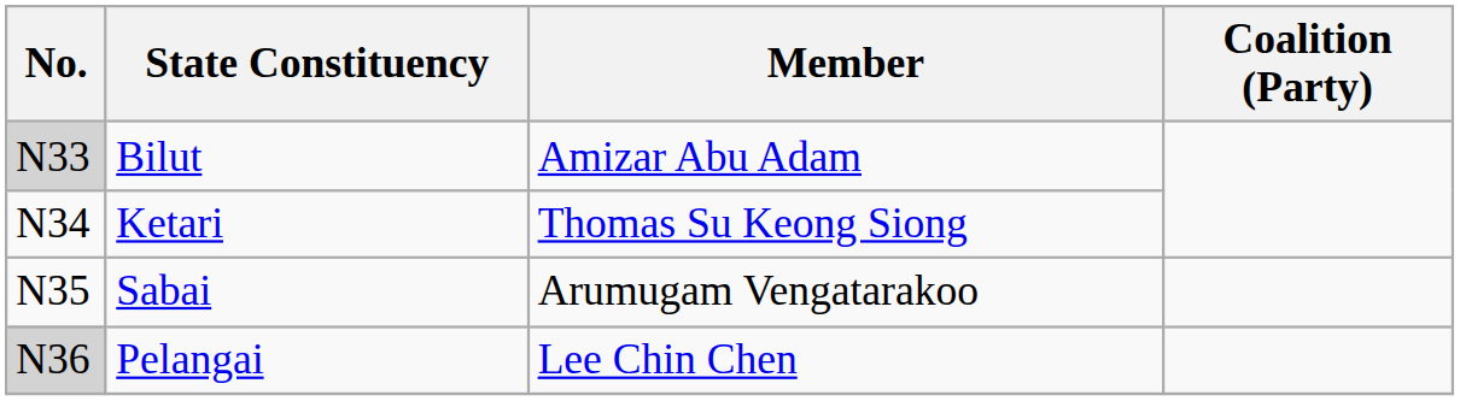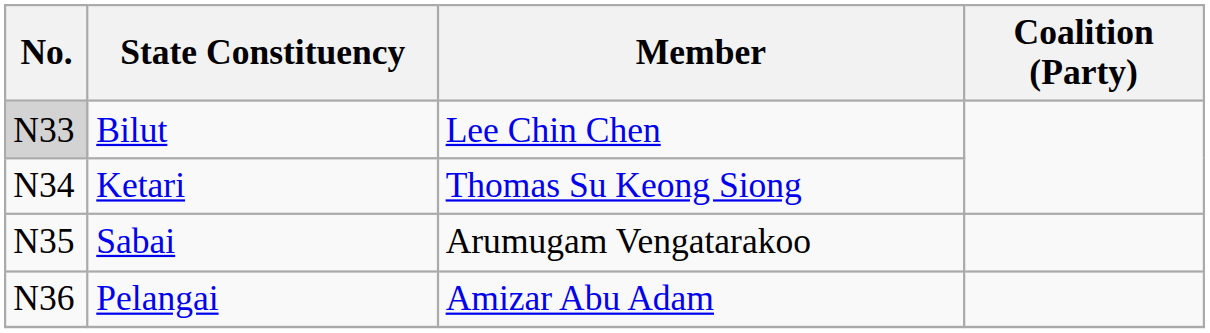Bilut | Member: Amizar Abu Adam -> Lee Chin Chen
Pelangai | No.: lightgrey background -> no background
Pelangai | Member: Lee Chin Chen -> Amizar Abu Adam
